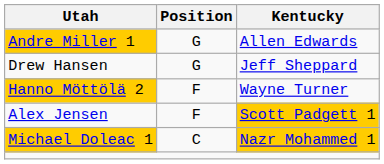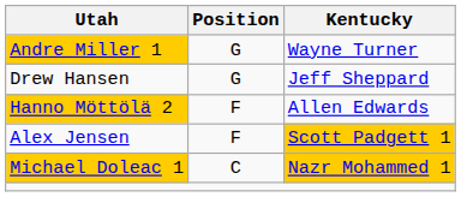Andre Miller 1 | Kentucky: Allen Edwards -> Wayne Turner
Hanno Möttölä 2 | Kentucky: Wayne Turner -> Allen Edwards
